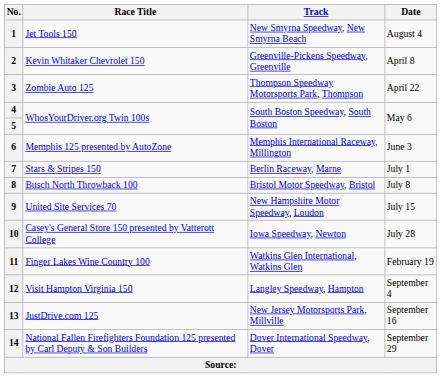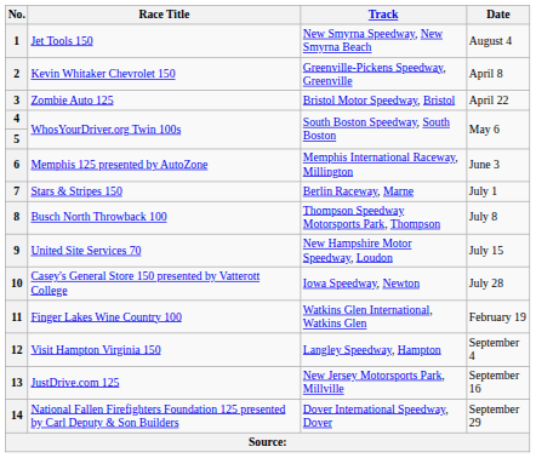3 | Track: Thompson Speedway Motorsports Park, Thompson -> Bristol Motor Speedway, Bristol
8 | Track: Bristol Motor Speedway, Bristol -> Thompson Speedway Motorsports Park, Thompson
